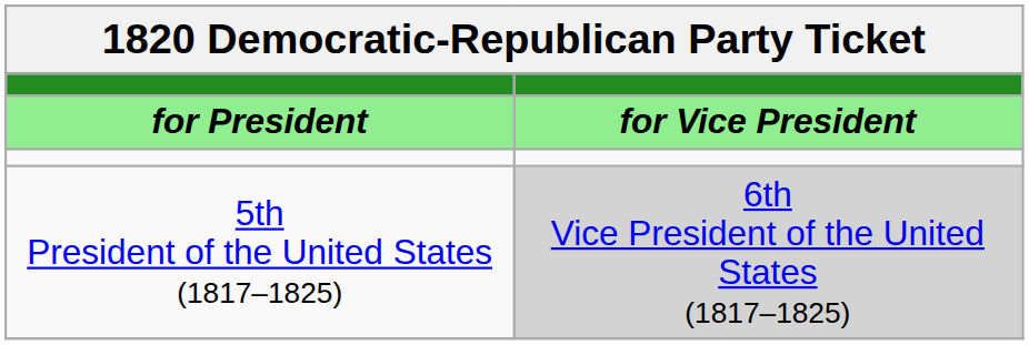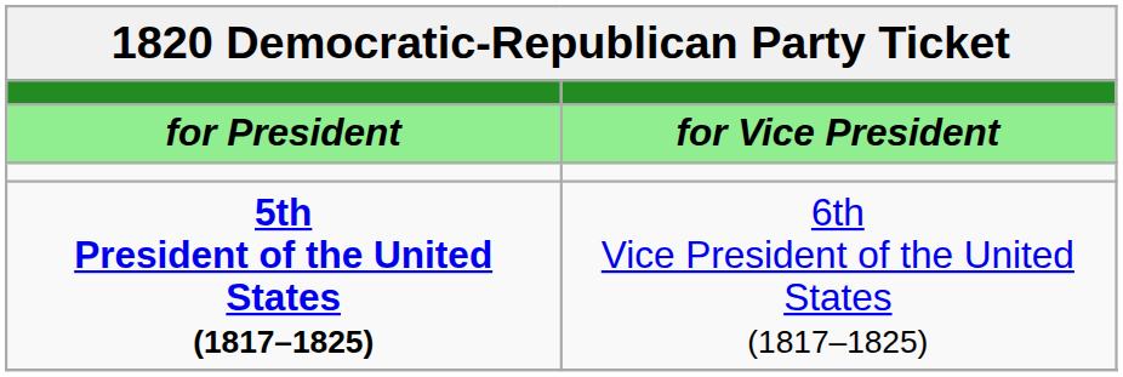5th President of the United States (1817–1825) | column 1: normal -> bold
5th President of the United States (1817–1825) | column 2: lightgrey background -> no background
